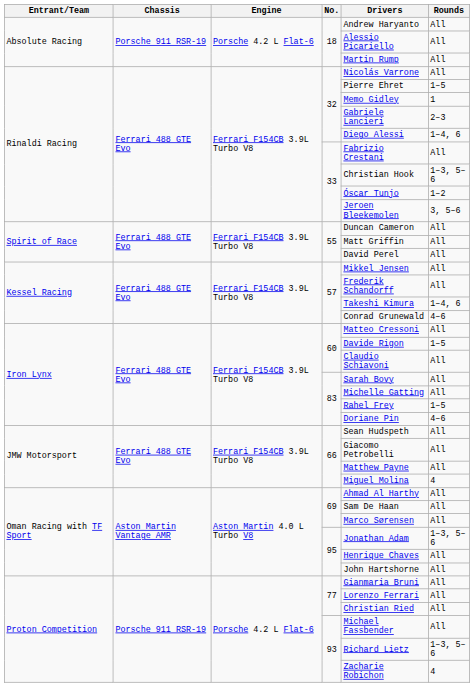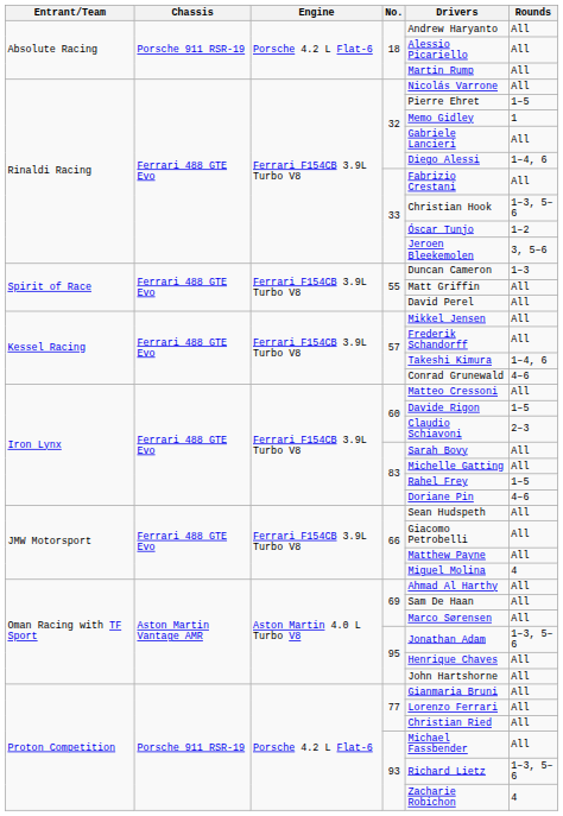row 8 | Rounds: 2–3 -> All
row 14 | Rounds: All -> 1–3
row 23 | Rounds: All -> 2–3
